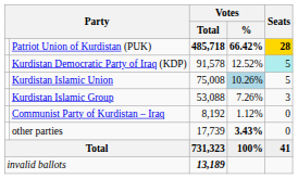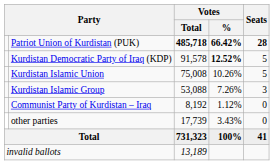Patriot Union of Kurdistan (PUK) | Seats: gold background -> no background
Kurdistan Democratic Party of Iraq (KDP) | Votes / %: normal -> bold
Kurdistan Democratic Party of Iraq (KDP) | Seats: paleturquoise background -> no background
Kurdistan Islamic Union | Votes / %: lightblue background -> no background
other parties | Votes / %: bold -> normal
invalid ballots | Votes / Total: bold -> normal
